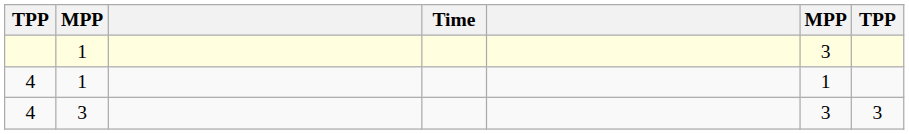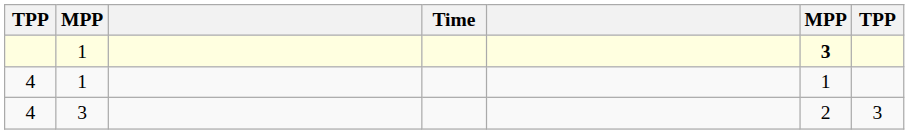row 2 | column 6: normal -> bold
row 4 | column 6: 3 -> 2
